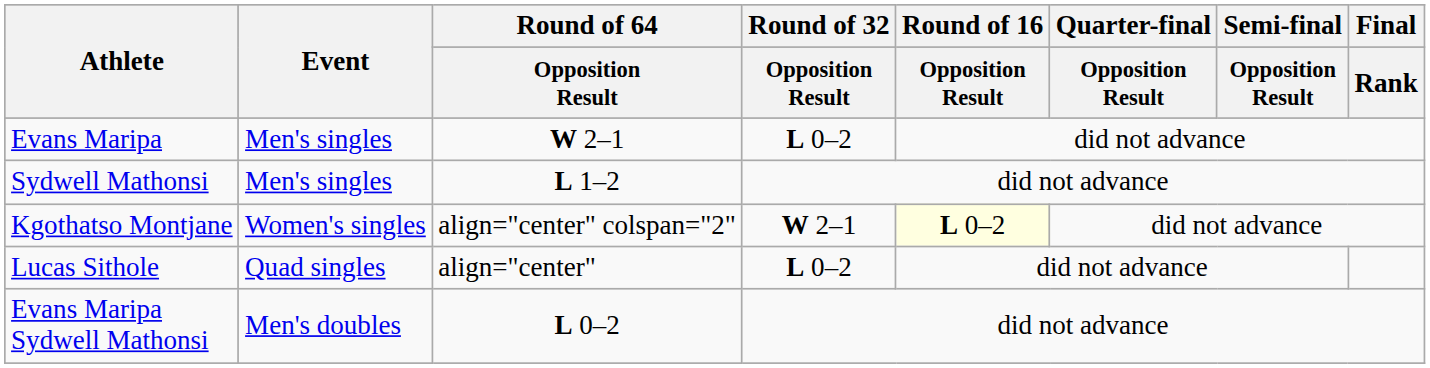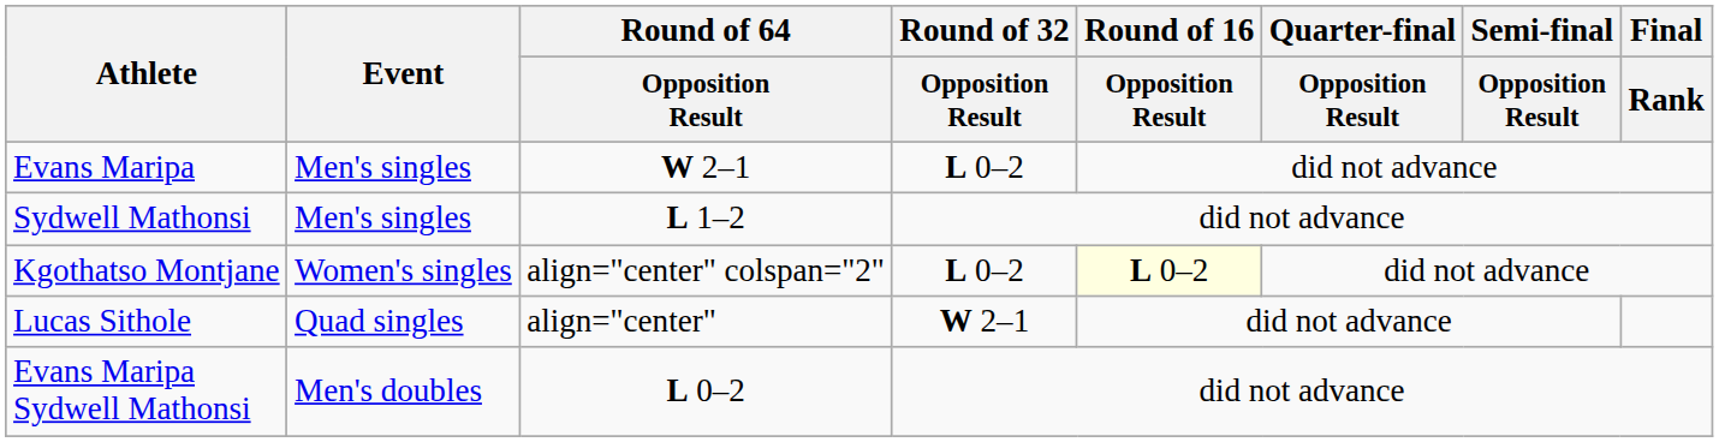Kgothatso Montjane | Round of 32 / Opposition Result: W 2–1 -> L 0–2
Lucas Sithole | Round of 32 / Opposition Result: L 0–2 -> W 2–1
